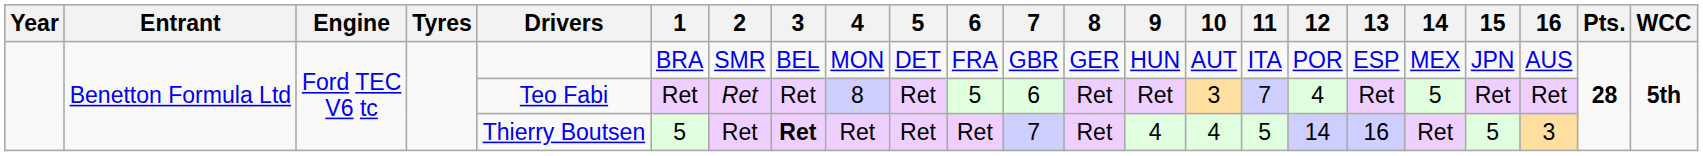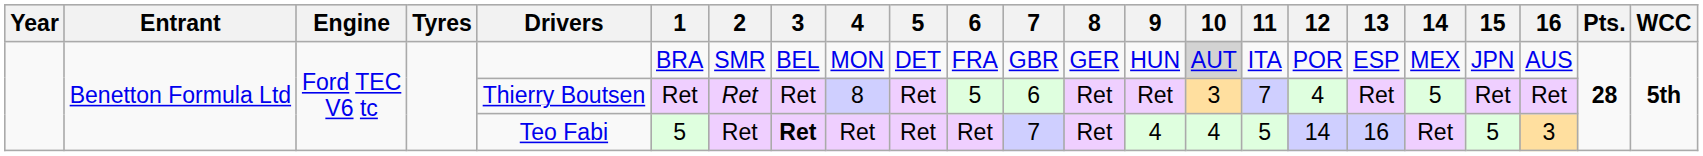row 2 | 10: no background -> lightgrey background
row 3 | Drivers: Teo Fabi -> Thierry Boutsen
row 4 | Drivers: Thierry Boutsen -> Teo Fabi
